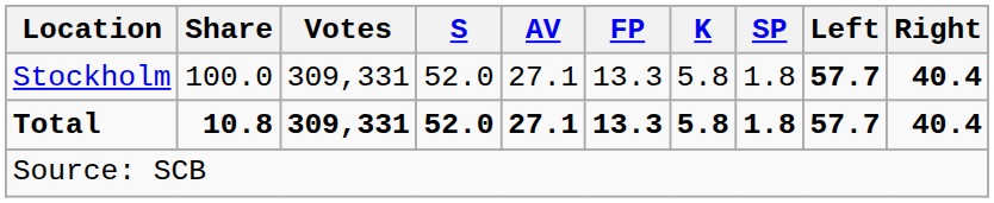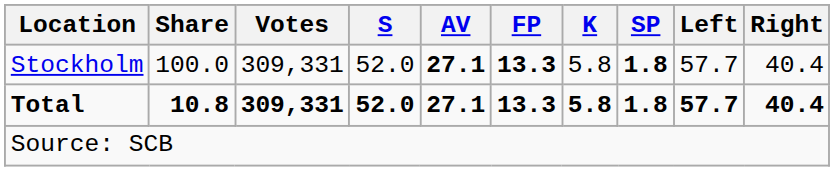Stockholm | AV: normal -> bold
Stockholm | FP: normal -> bold
Stockholm | SP: normal -> bold
Stockholm | Left: bold -> normal
Stockholm | Right: bold -> normal
